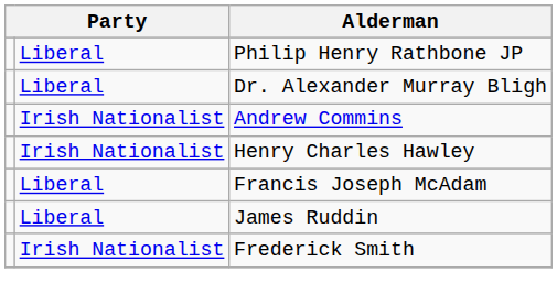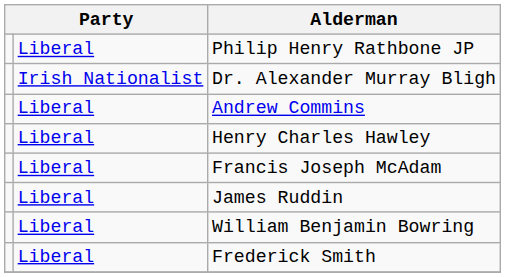Dr. Alexander Murray Bligh | column 2: Liberal -> Irish Nationalist
Andrew Commins | column 2: Irish Nationalist -> Liberal
Henry Charles Hawley | column 2: Irish Nationalist -> Liberal
+ row: Liberal | William Benjamin Bowring
Frederick Smith | column 2: Irish Nationalist -> Liberal
